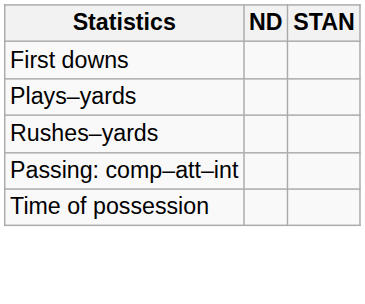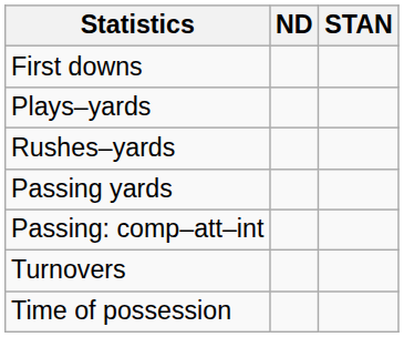+ row: Passing yards
+ row: Turnovers
